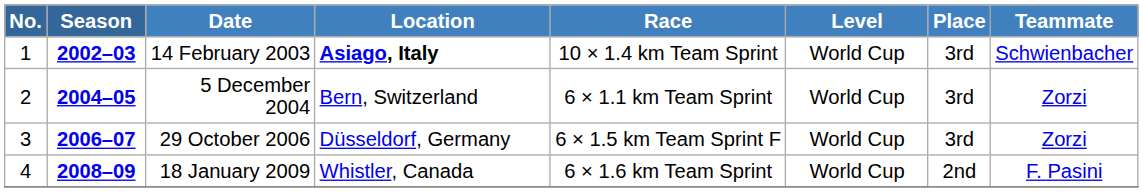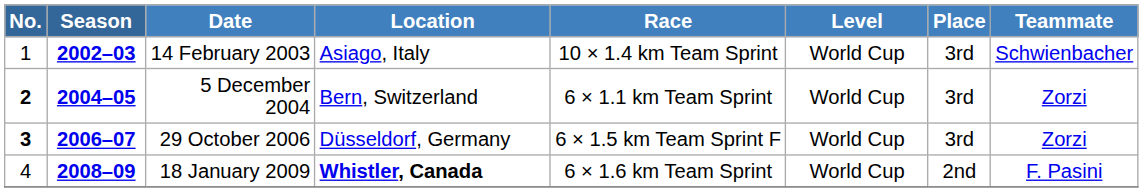14 February 2003 | Location: bold -> normal
5 December 2004 | No.: normal -> bold
29 October 2006 | No.: normal -> bold
18 January 2009 | Location: normal -> bold
